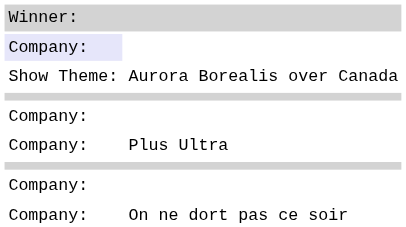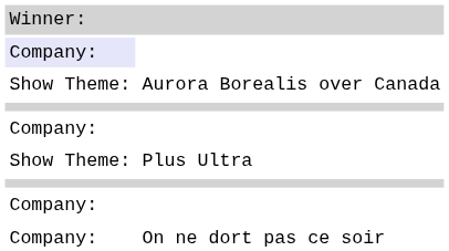row 5 | column 1: Company: -> Show Theme:
